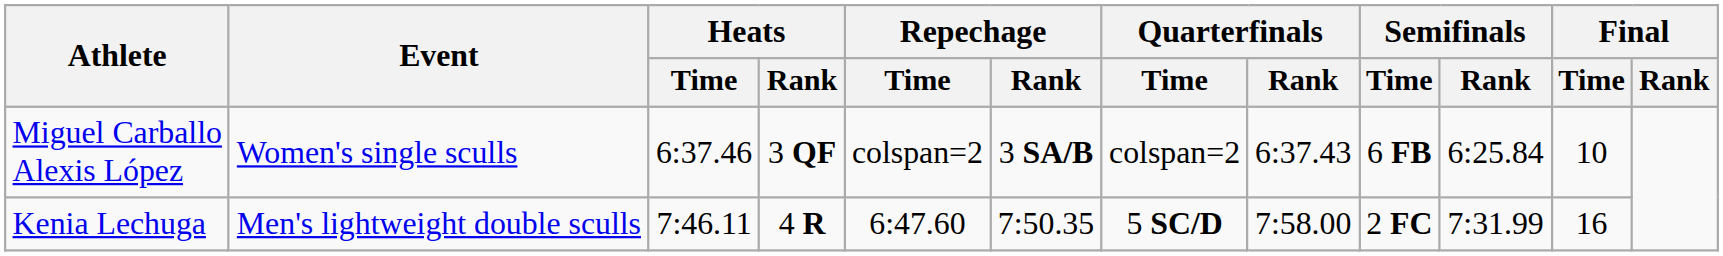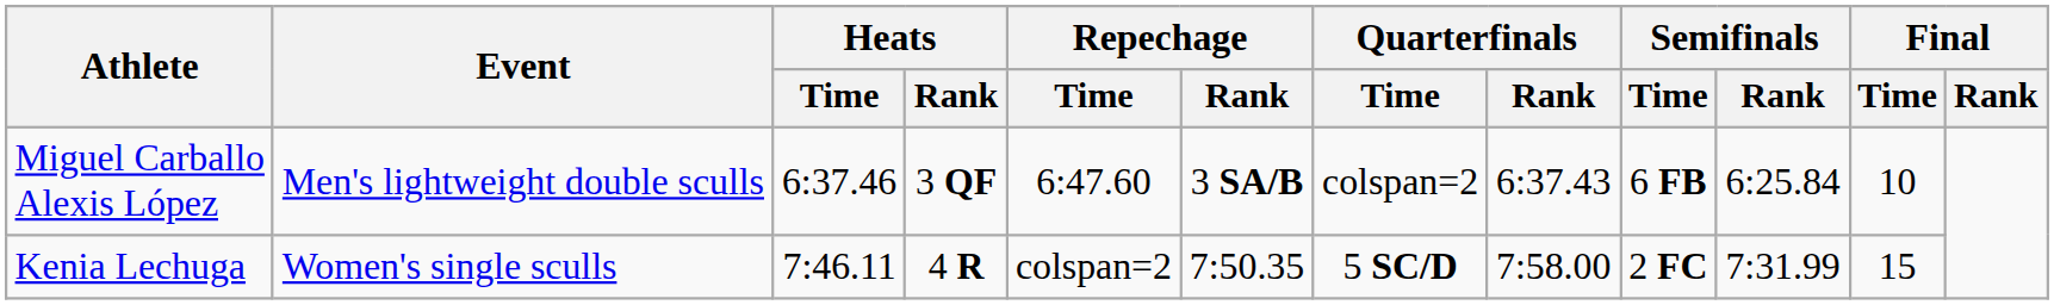Miguel Carballo Alexis López | Event: Women's single sculls -> Men's lightweight double sculls
Miguel Carballo Alexis López | Repechage / Time: colspan=2 -> 6:47.60
Kenia Lechuga | Event: Men's lightweight double sculls -> Women's single sculls
Kenia Lechuga | Repechage / Time: 6:47.60 -> colspan=2
Kenia Lechuga | Final / Time: 16 -> 15
